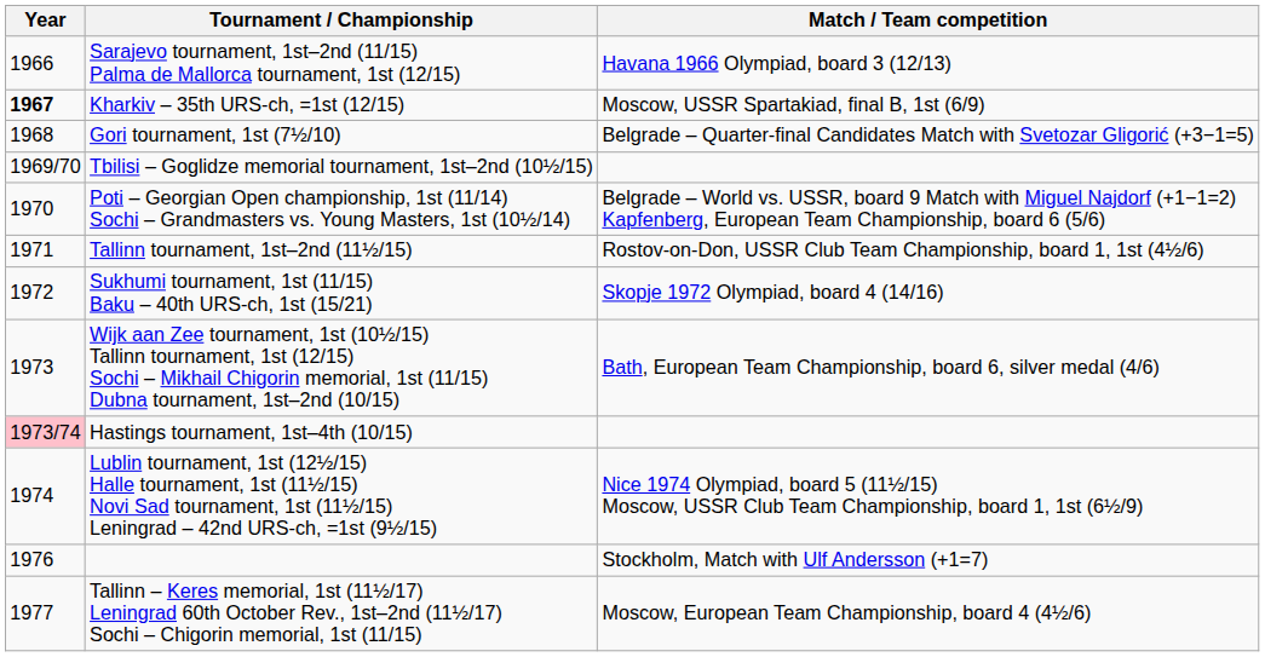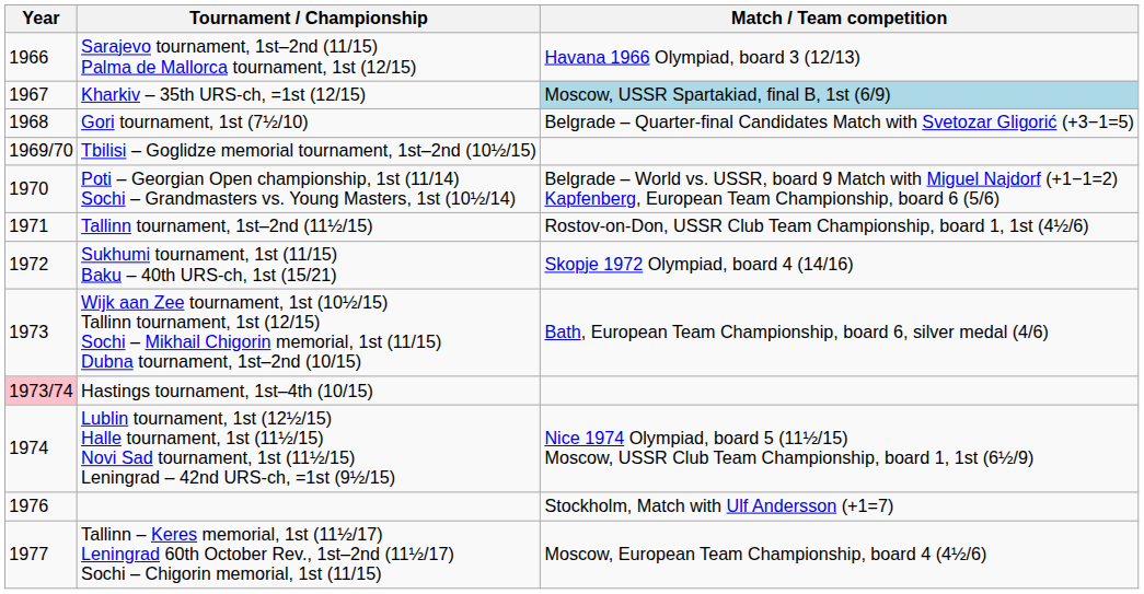Kharkiv – 35th URS-ch, =1st (12/15) | Year: bold -> normal
Kharkiv – 35th URS-ch, =1st (12/15) | Match / Team competition: no background -> lightblue background
